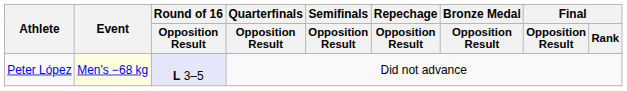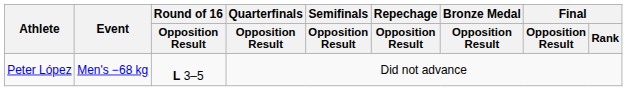Peter López | Event: lightyellow background -> no background
Peter López | Round of 16 / Opposition Result: lavender background -> no background
